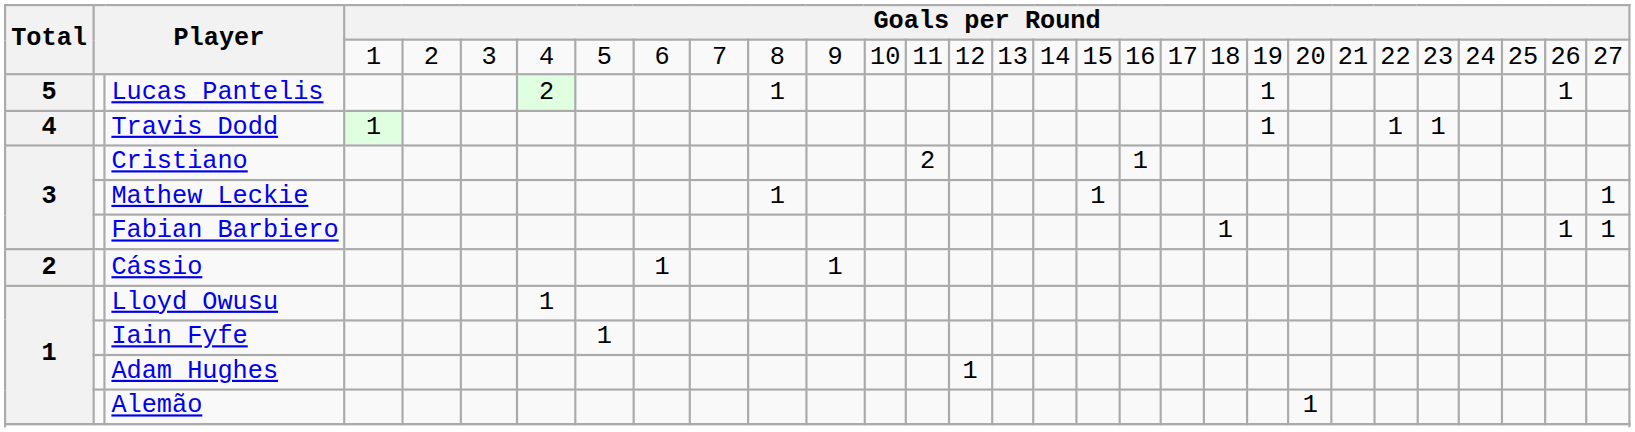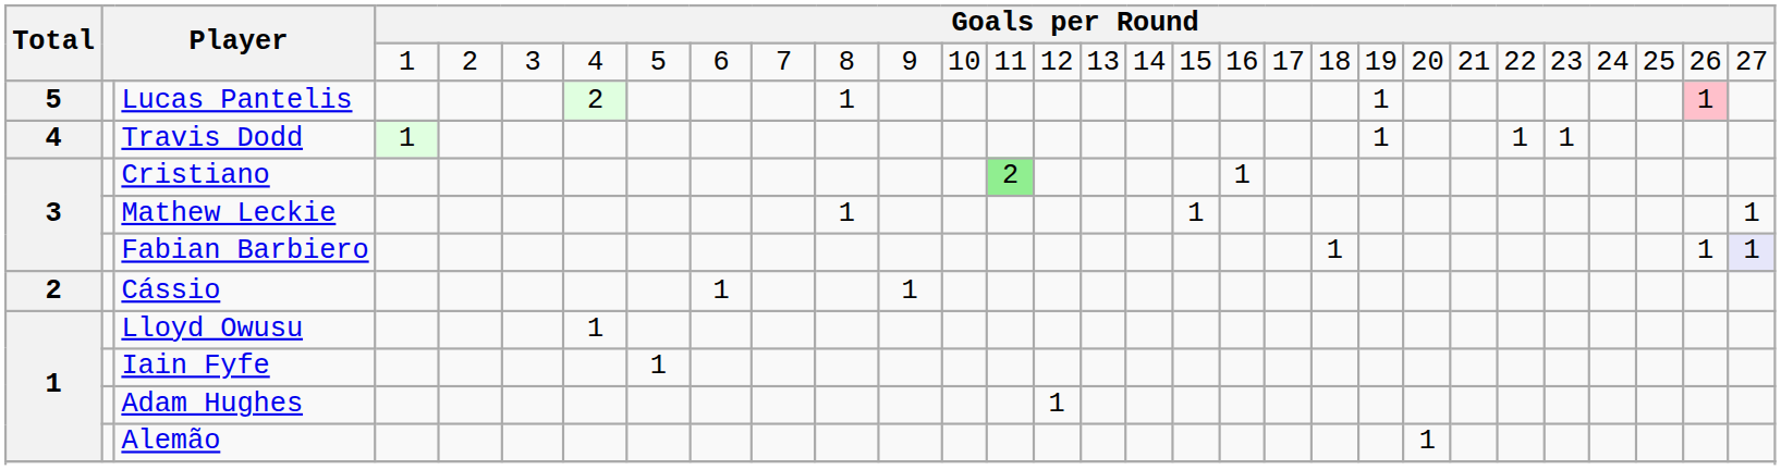Lucas Pantelis | column 29: no background -> pink background
Cristiano | column 14: no background -> lightgreen background
Fabian Barbiero | column 30: no background -> lavender background
